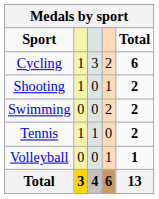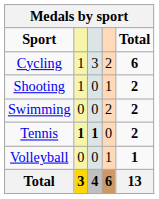Tennis | column 2: normal -> bold
Tennis | column 3: normal -> bold
